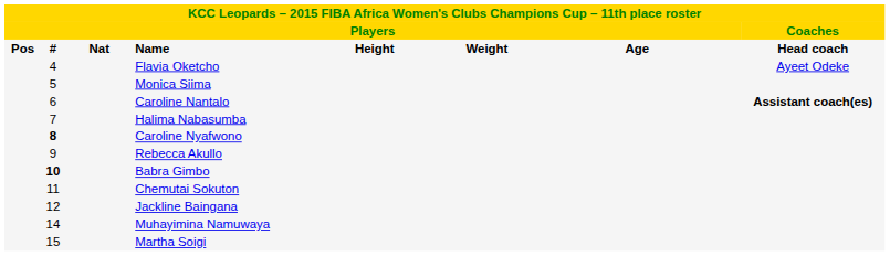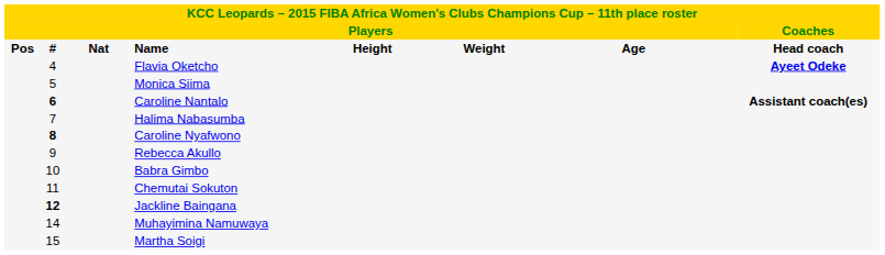Flavia Oketcho | column 8: normal -> bold
Caroline Nantalo | column 2: normal -> bold
Babra Gimbo | column 2: bold -> normal
Jackline Baingana | column 2: normal -> bold
